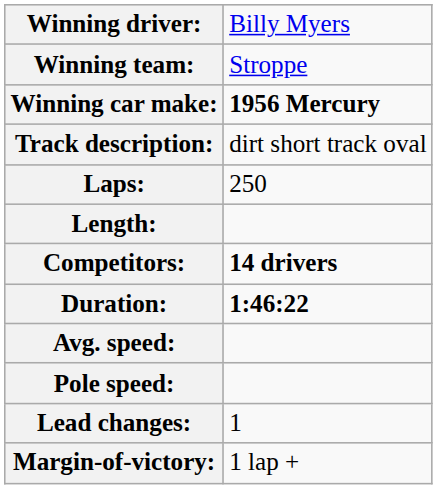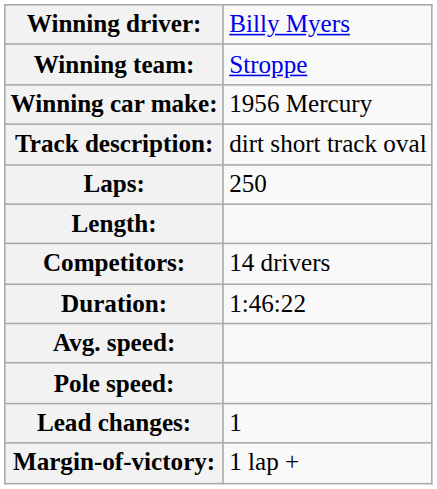Winning car make: | column 2: bold -> normal
Competitors: | column 2: bold -> normal
Duration: | column 2: bold -> normal
